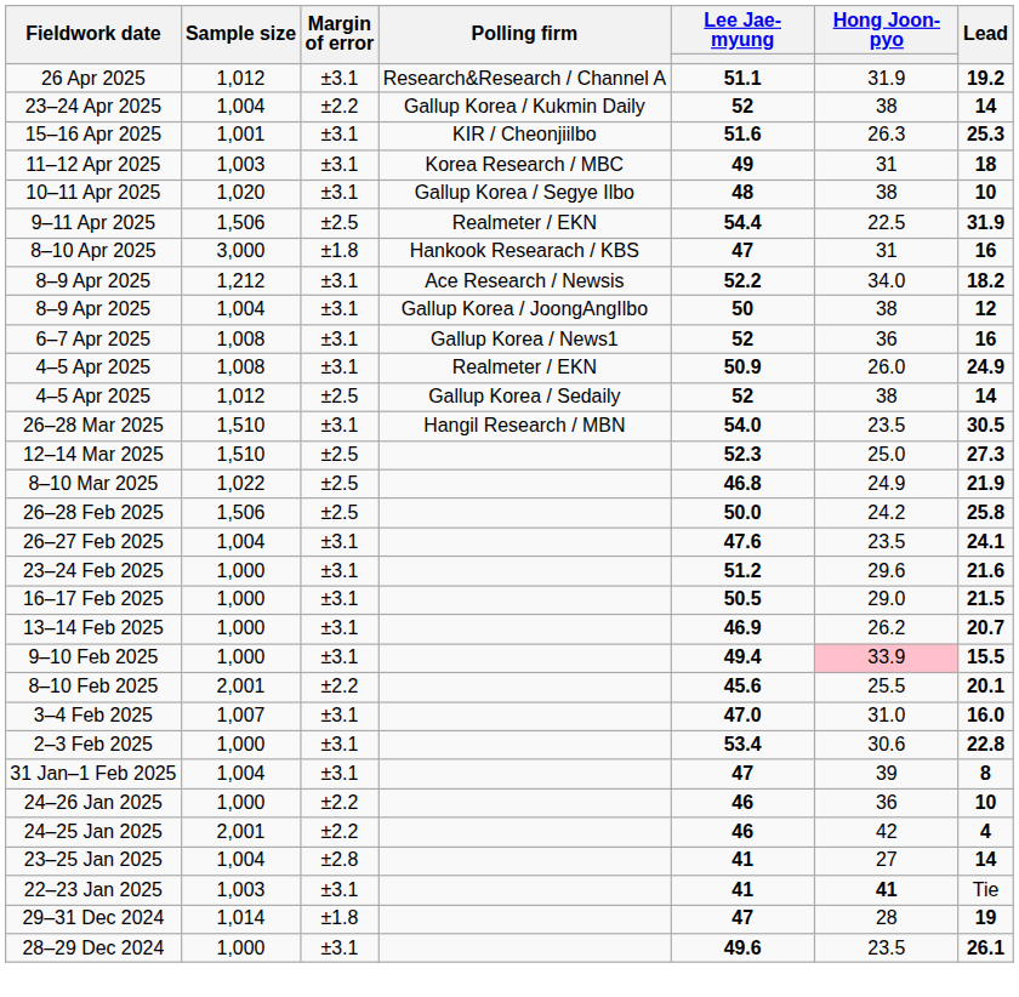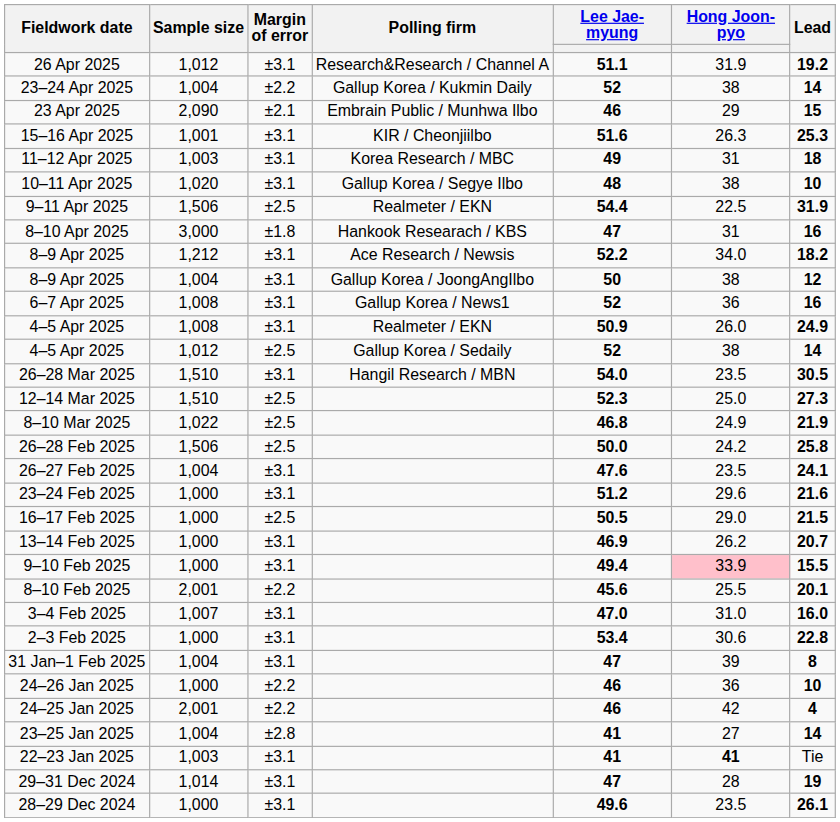+ row: 23 Apr 2025 | 2,090 | ±2.1 | Embrain Public / Munhwa Ilbo | 46 | 29 | 15
16–17 Feb 2025 | Margin of error: ±3.1 -> ±2.5
29–31 Dec 2024 | Margin of error: ±1.8 -> ±3.1
